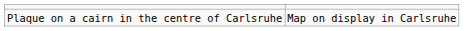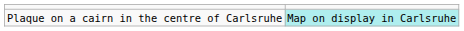Plaque on a cairn in the centre of Carlsruhe | column 2: no background -> paleturquoise background
